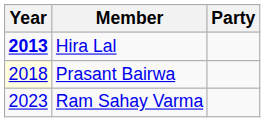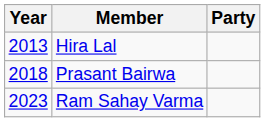Hira Lal | Year: bold -> normal
Prasant Bairwa | Year: lightyellow background -> no background
